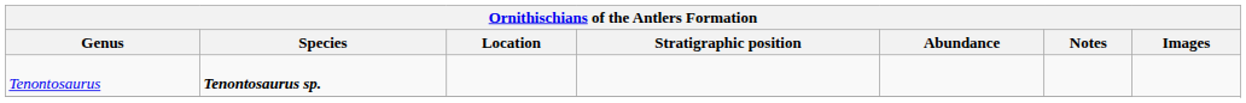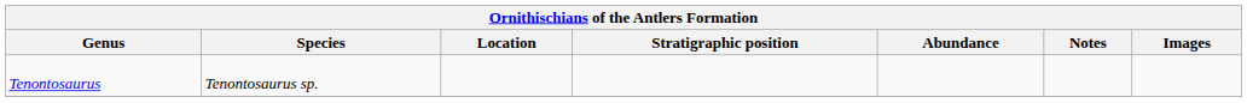Tenontosaurus | Species: bold -> normal
